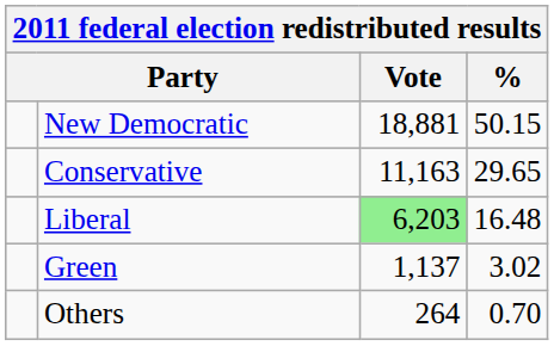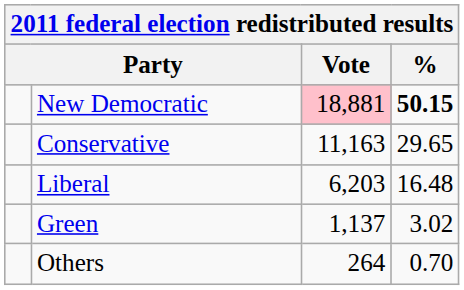New Democratic | Vote: no background -> pink background
New Democratic | %: normal -> bold
Liberal | Vote: lightgreen background -> no background
